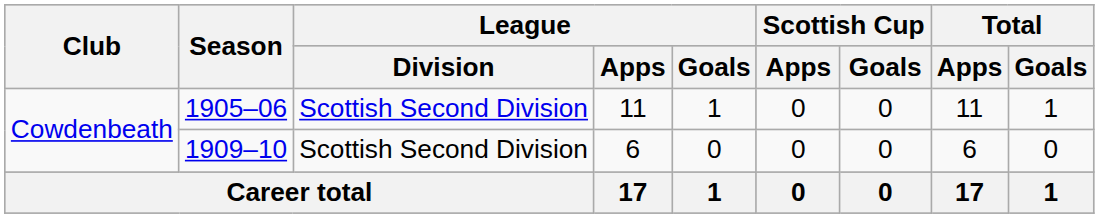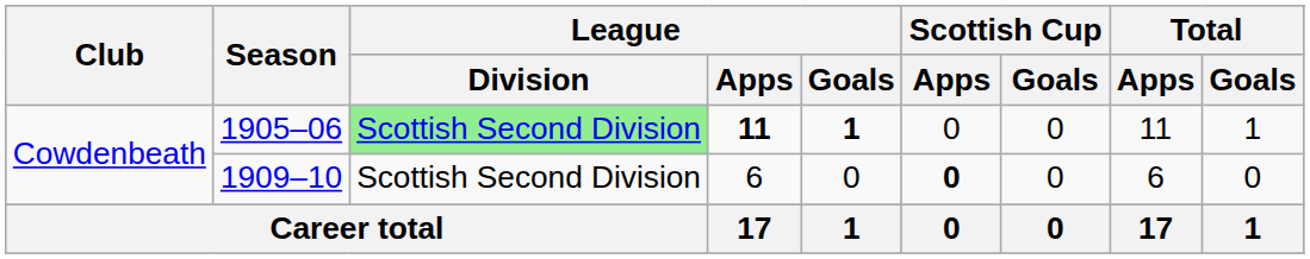1905–06 | League / Division: no background -> lightgreen background
1905–06 | League / Apps: normal -> bold
1905–06 | League / Goals: normal -> bold
1909–10 | Scottish Cup / Apps: normal -> bold
